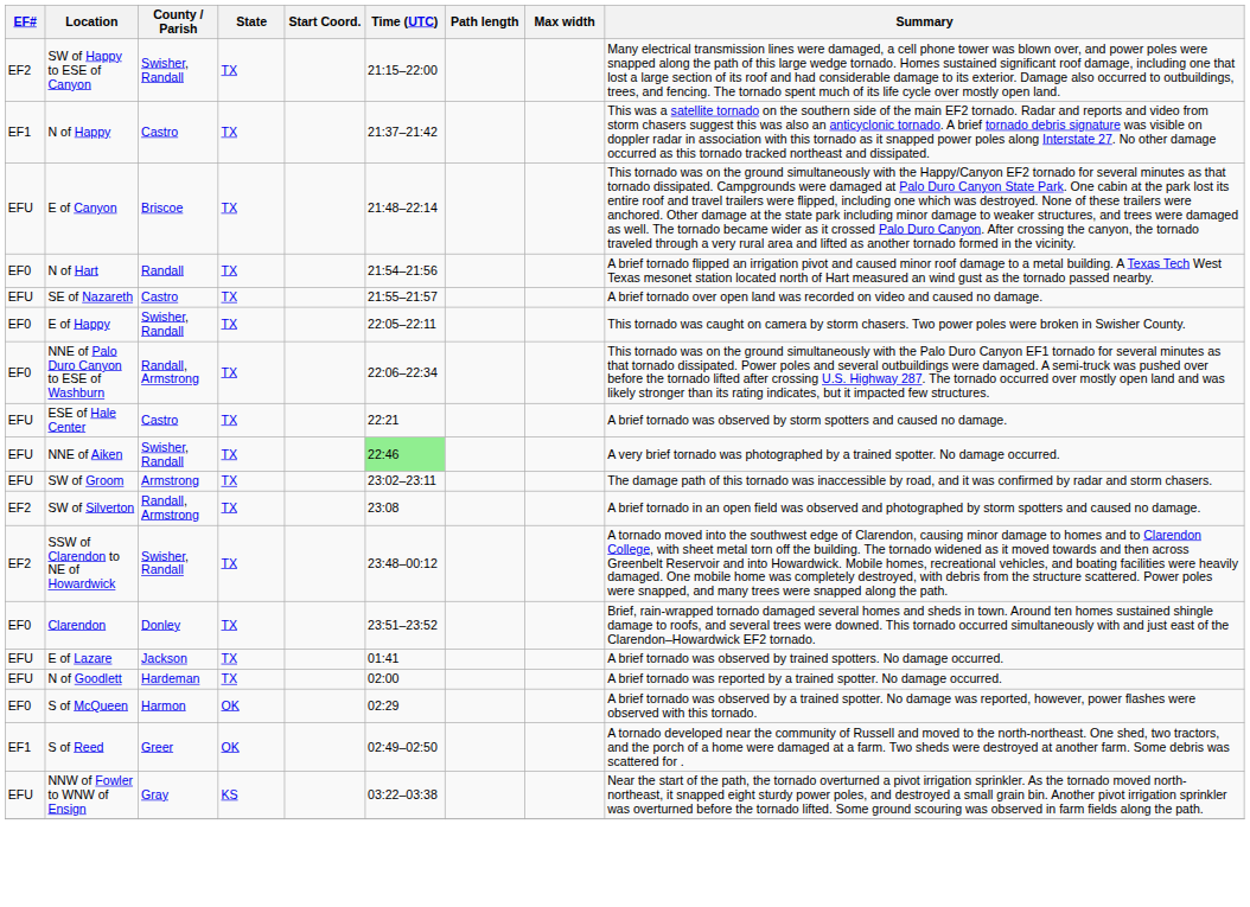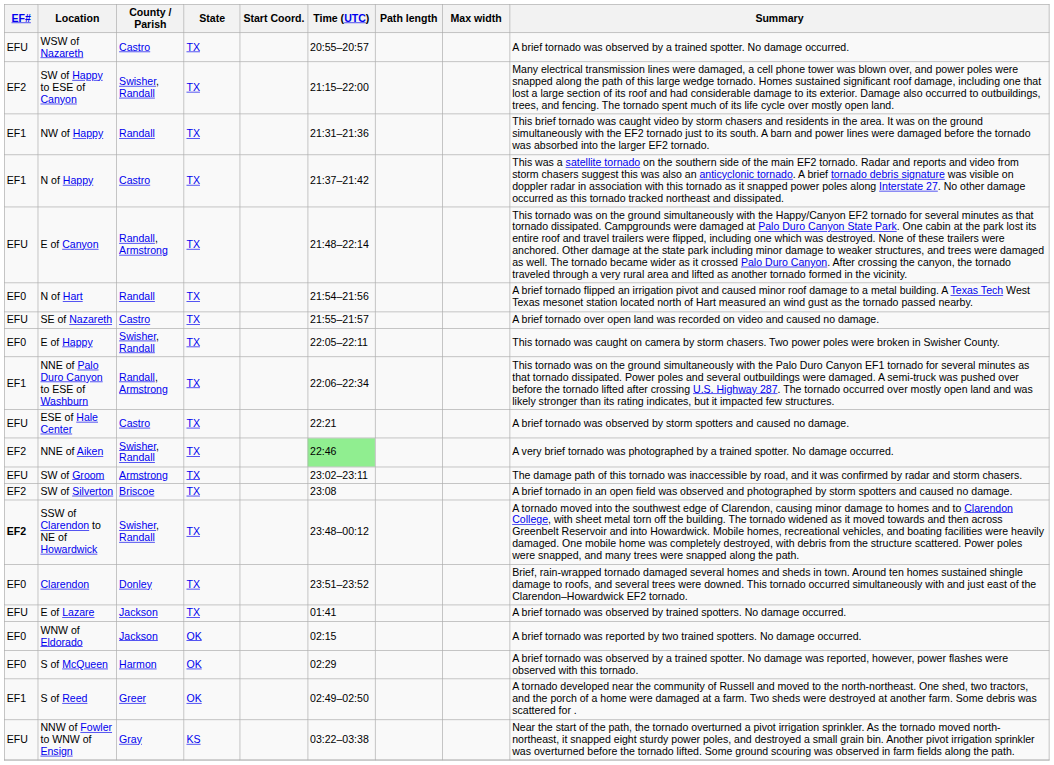+ row: EFU | WSW of Nazareth | Castro | TX | 20:55–20:57 | A brief tornado was observed by a trained spotter. No damage occurred.
+ row: EF1 | NW of Happy | Randall | TX | 21:31–21:36 | This brief tornado was caught video by storm chasers and residents in the area. It was on the ground simultaneously with the EF2 tornado just to its south. A barn and power lines were damaged before the tornado was absorbed into the larger EF2 tornado.
E of Canyon | County / Parish: Briscoe -> Randall, Armstrong
NNE of Palo Duro Canyon to ESE of Washburn | EF#: EF0 -> EF1
NNE of Aiken | EF#: EFU -> EF2
SW of Silverton | County / Parish: Randall, Armstrong -> Briscoe
SSW of Clarendon to NE of Howardwick | EF#: normal -> bold
- row: EFU | N of Goodlett | Hardeman | TX | 02:00 | A brief tornado was reported by a trained spotter. No damage occurred.
+ row: EF0 | WNW of Eldorado | Jackson | OK | 02:15 | A brief tornado was reported by two trained spotters. No damage occurred.
